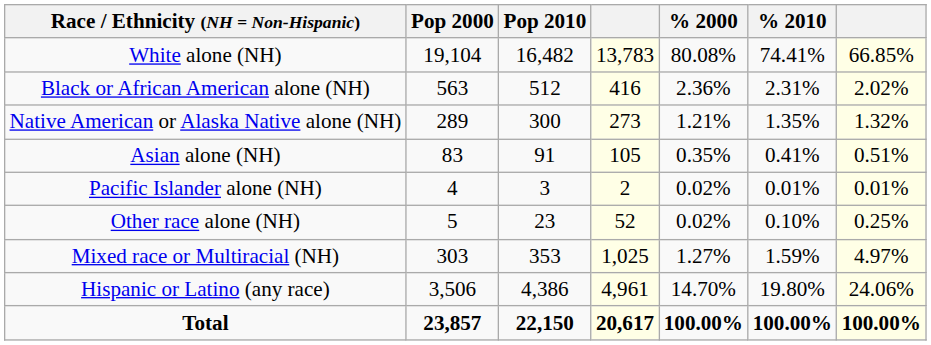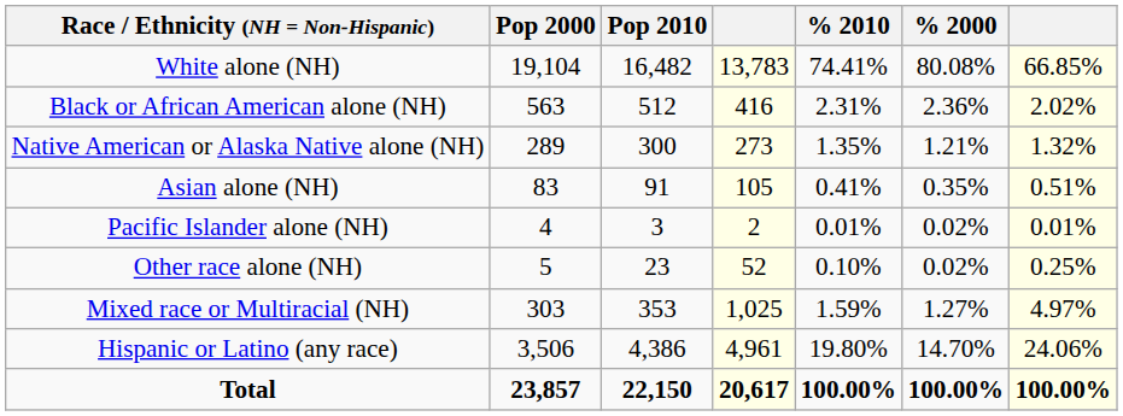columns swapped: % 2000 <-> % 2010
